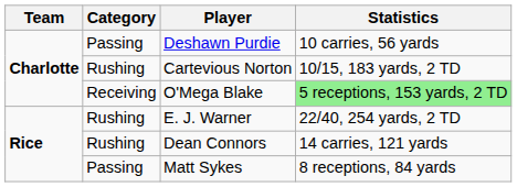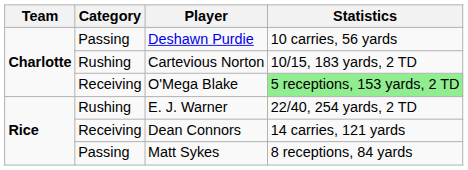Dean Connors | Category: Rushing -> Receiving
